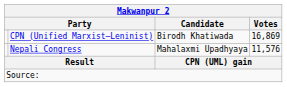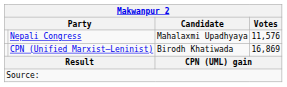rows swapped: CPN (Unified Marxist–Leninist) <-> Nepali Congress
